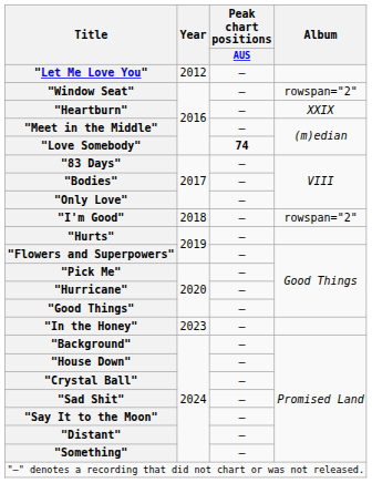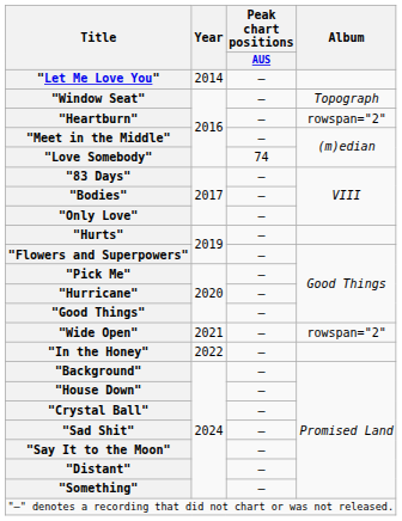"Let Me Love You" | Year: 2012 -> 2014
"Window Seat" | Album: rowspan="2" -> Topograph
"Heartburn" | Album: XXIX -> rowspan="2"
"Love Somebody" | Peak chart positions / AUS: bold -> normal
- row: "I'm Good" | 2018 | — | rowspan="2"
+ row: "Wide Open" | 2021 | — | rowspan="2"
"In the Honey" | Year: 2023 -> 2022
